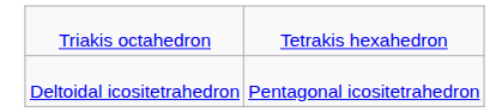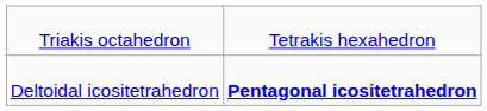Deltoidal icositetrahedron | column 2: normal -> bold
